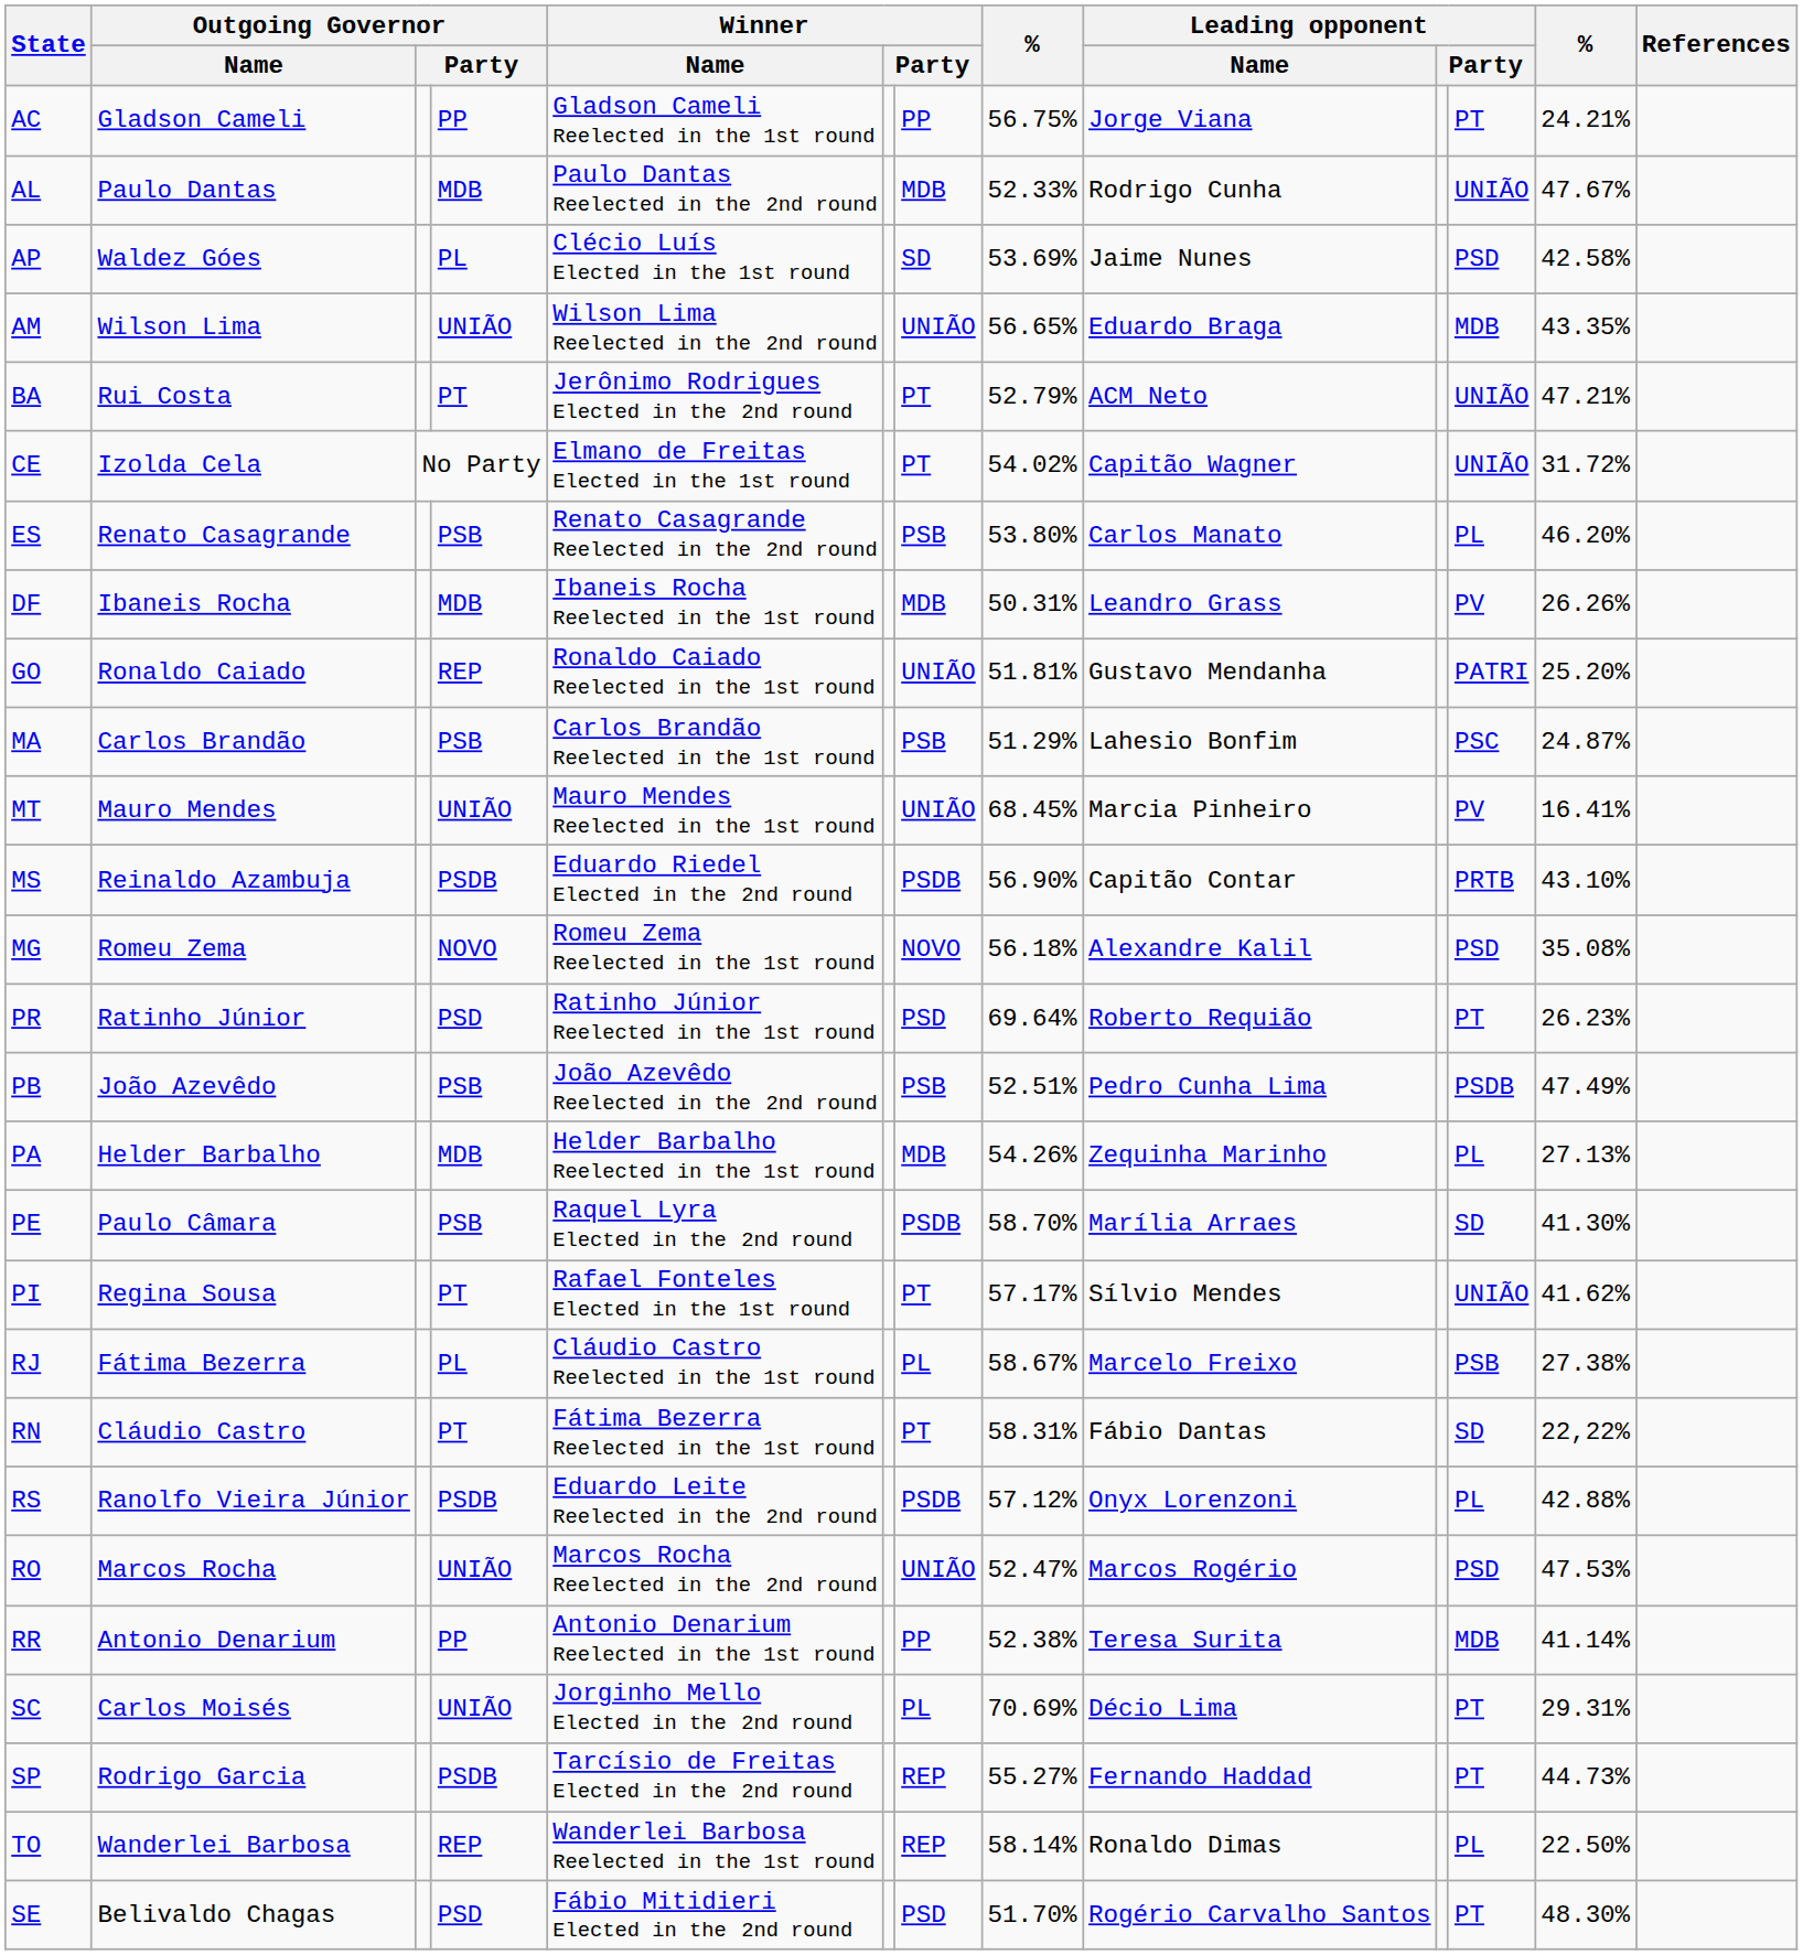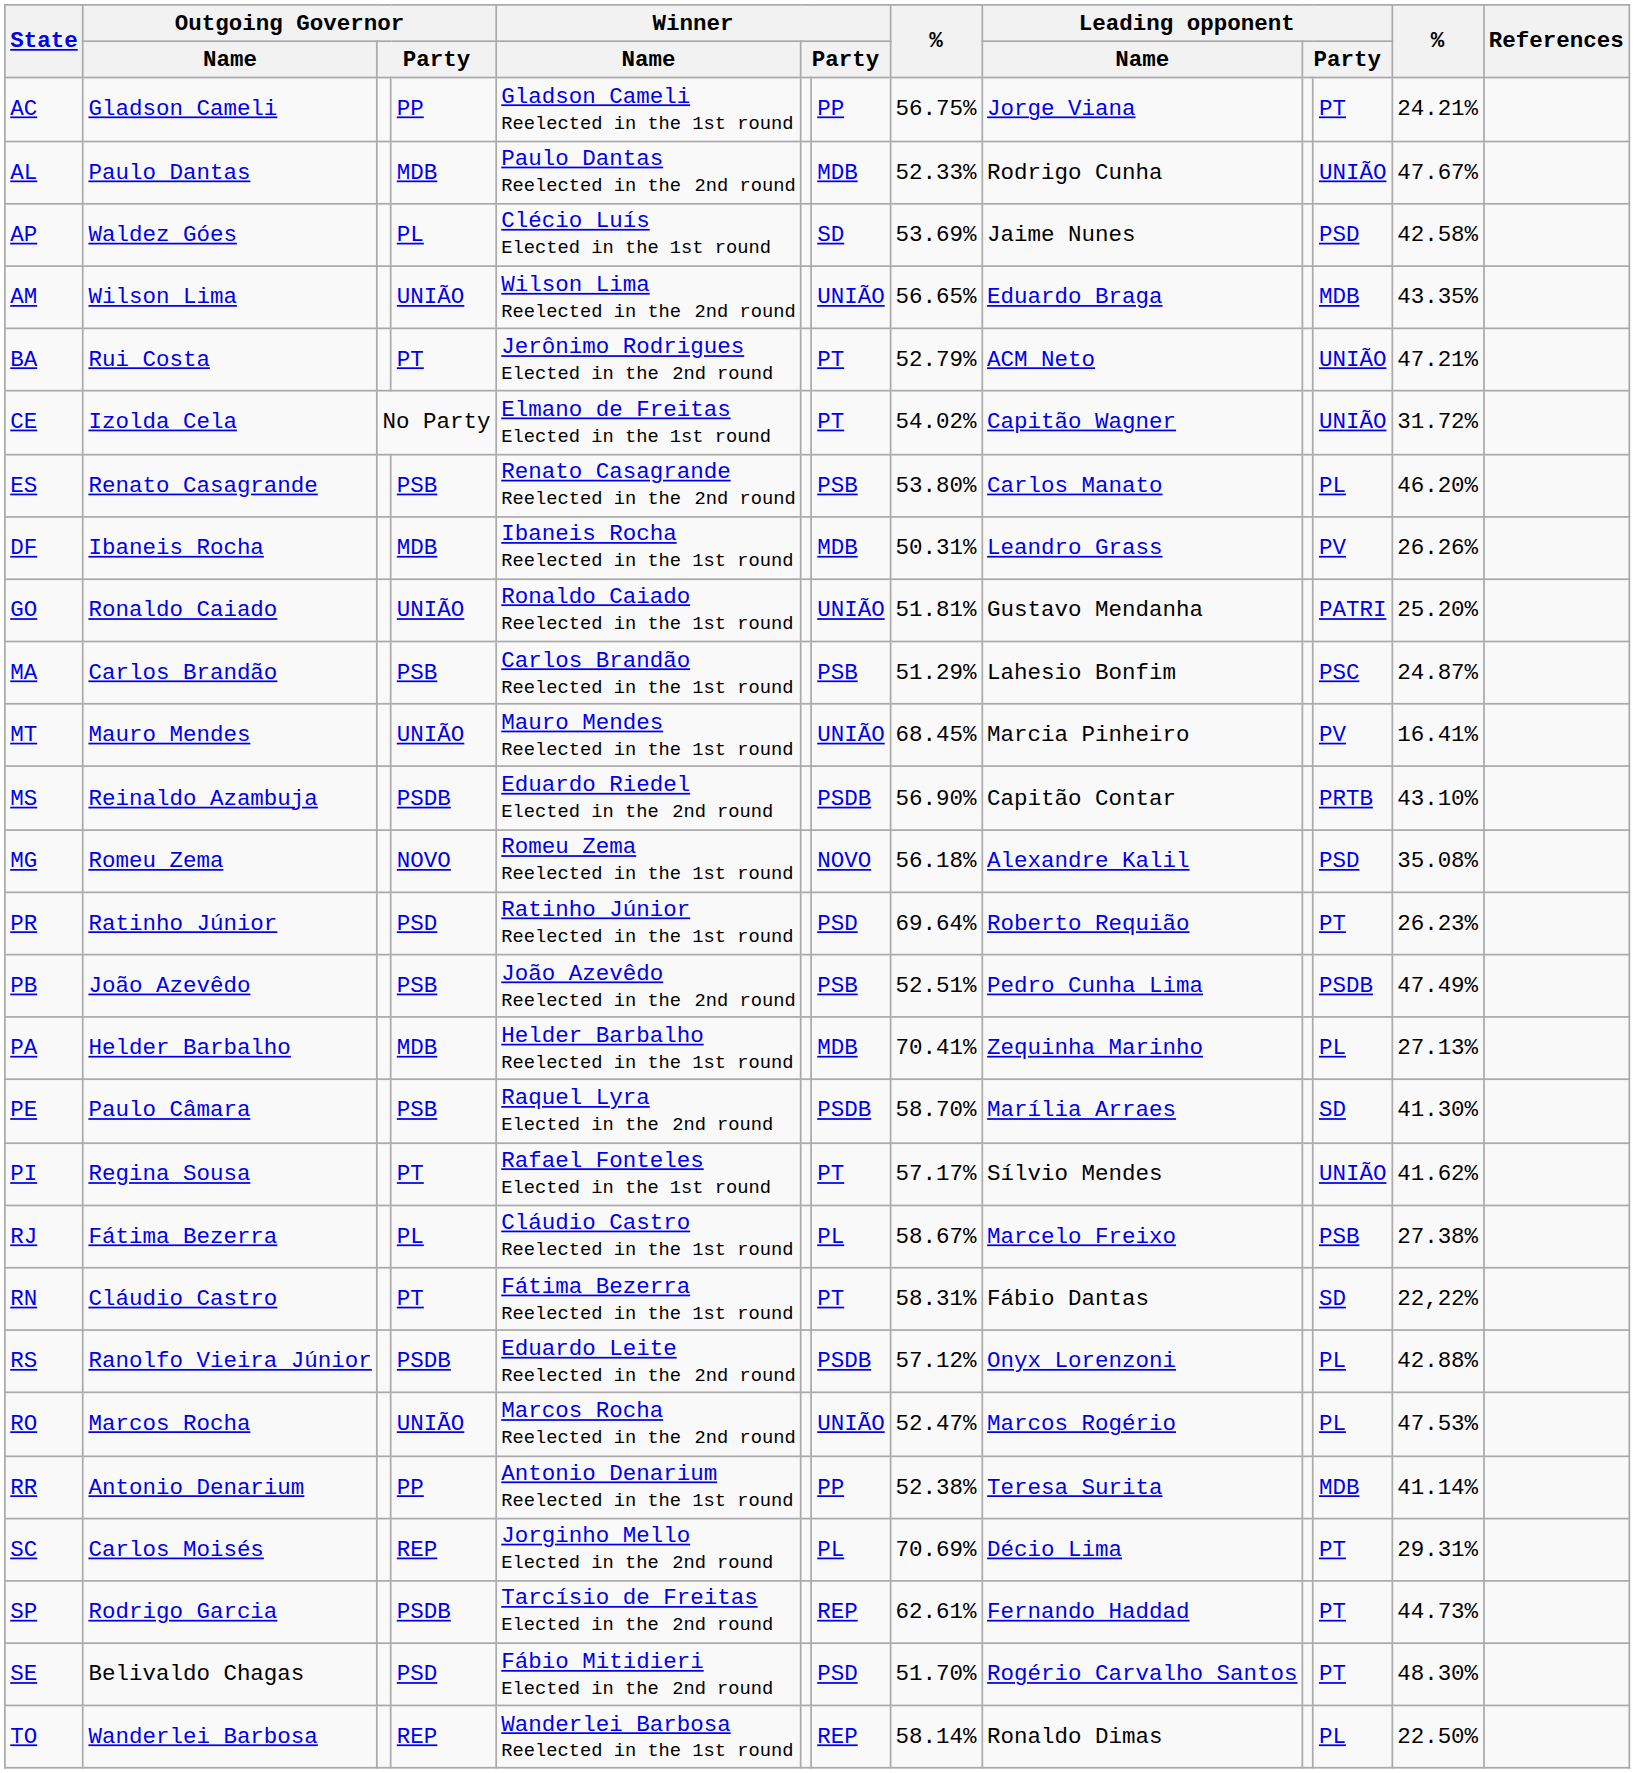GO | column 4: REP -> UNIÃO
PA | column 8: 54.26% -> 70.41%
RO | column 11: PSD -> PL
SC | column 4: UNIÃO -> REP
SP | column 8: 55.27% -> 62.61%
rows swapped: SE <-> TO
